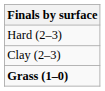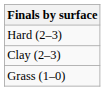row 4 | column 1: bold -> normal
